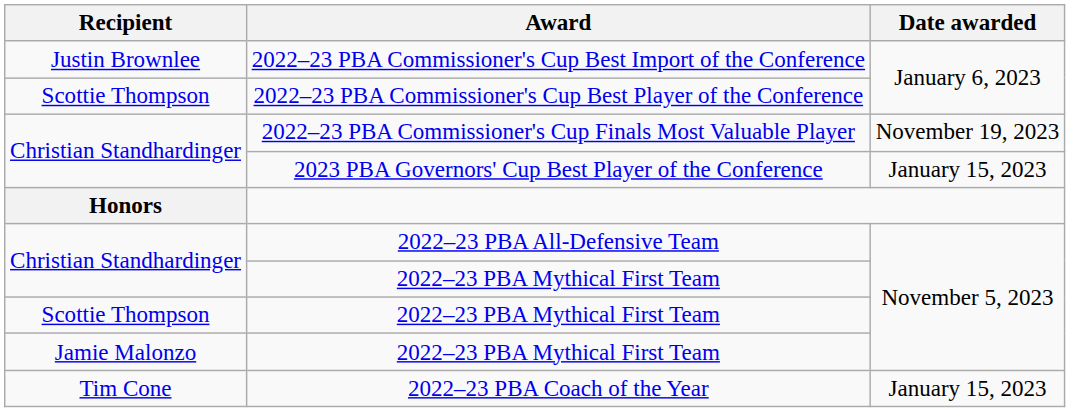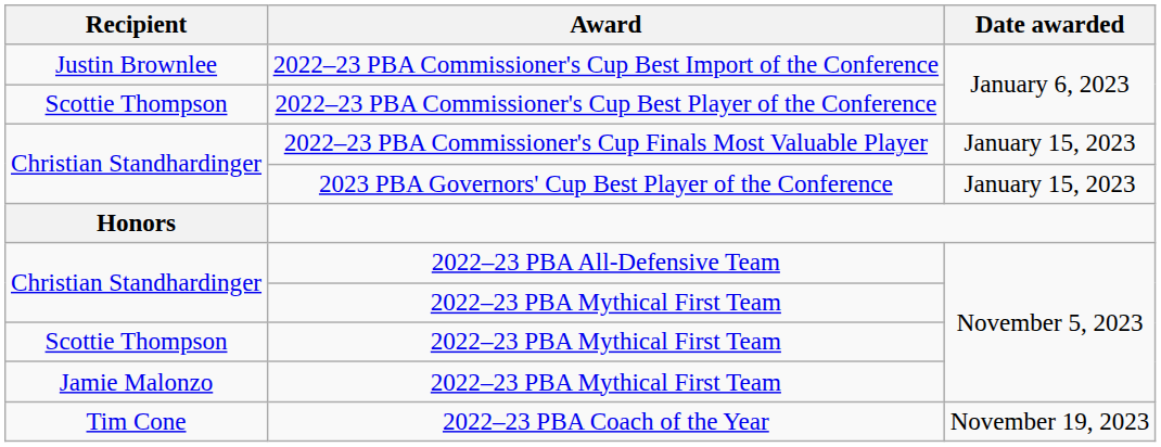2022–23 PBA Commissioner's Cup Finals Most Valuable Player | Date awarded: November 19, 2023 -> January 15, 2023
2022–23 PBA Coach of the Year | Date awarded: January 15, 2023 -> November 19, 2023
